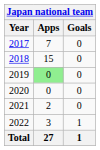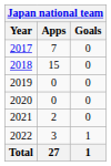2019 | Apps: lightgreen background -> no background
